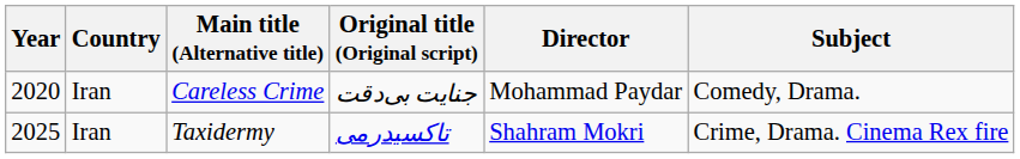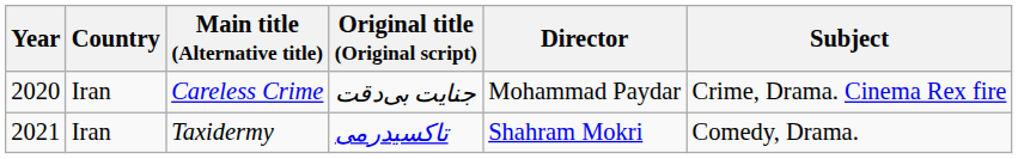Careless Crime | Subject: Comedy, Drama. -> Crime, Drama. Cinema Rex fire
Taxidermy | Year: 2025 -> 2021
Taxidermy | Subject: Crime, Drama. Cinema Rex fire -> Comedy, Drama.
